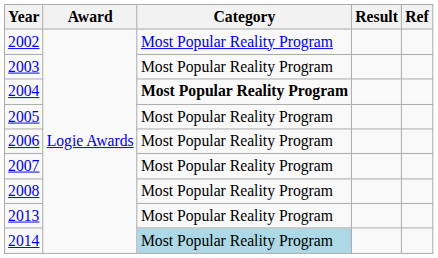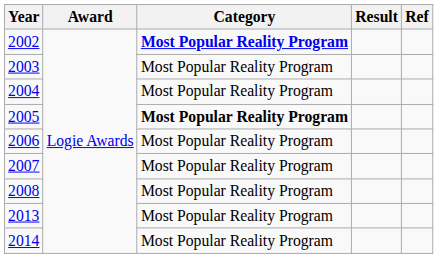2002 | Category: normal -> bold
2004 | Category: bold -> normal
2005 | Category: normal -> bold
2014 | Category: lightblue background -> no background
